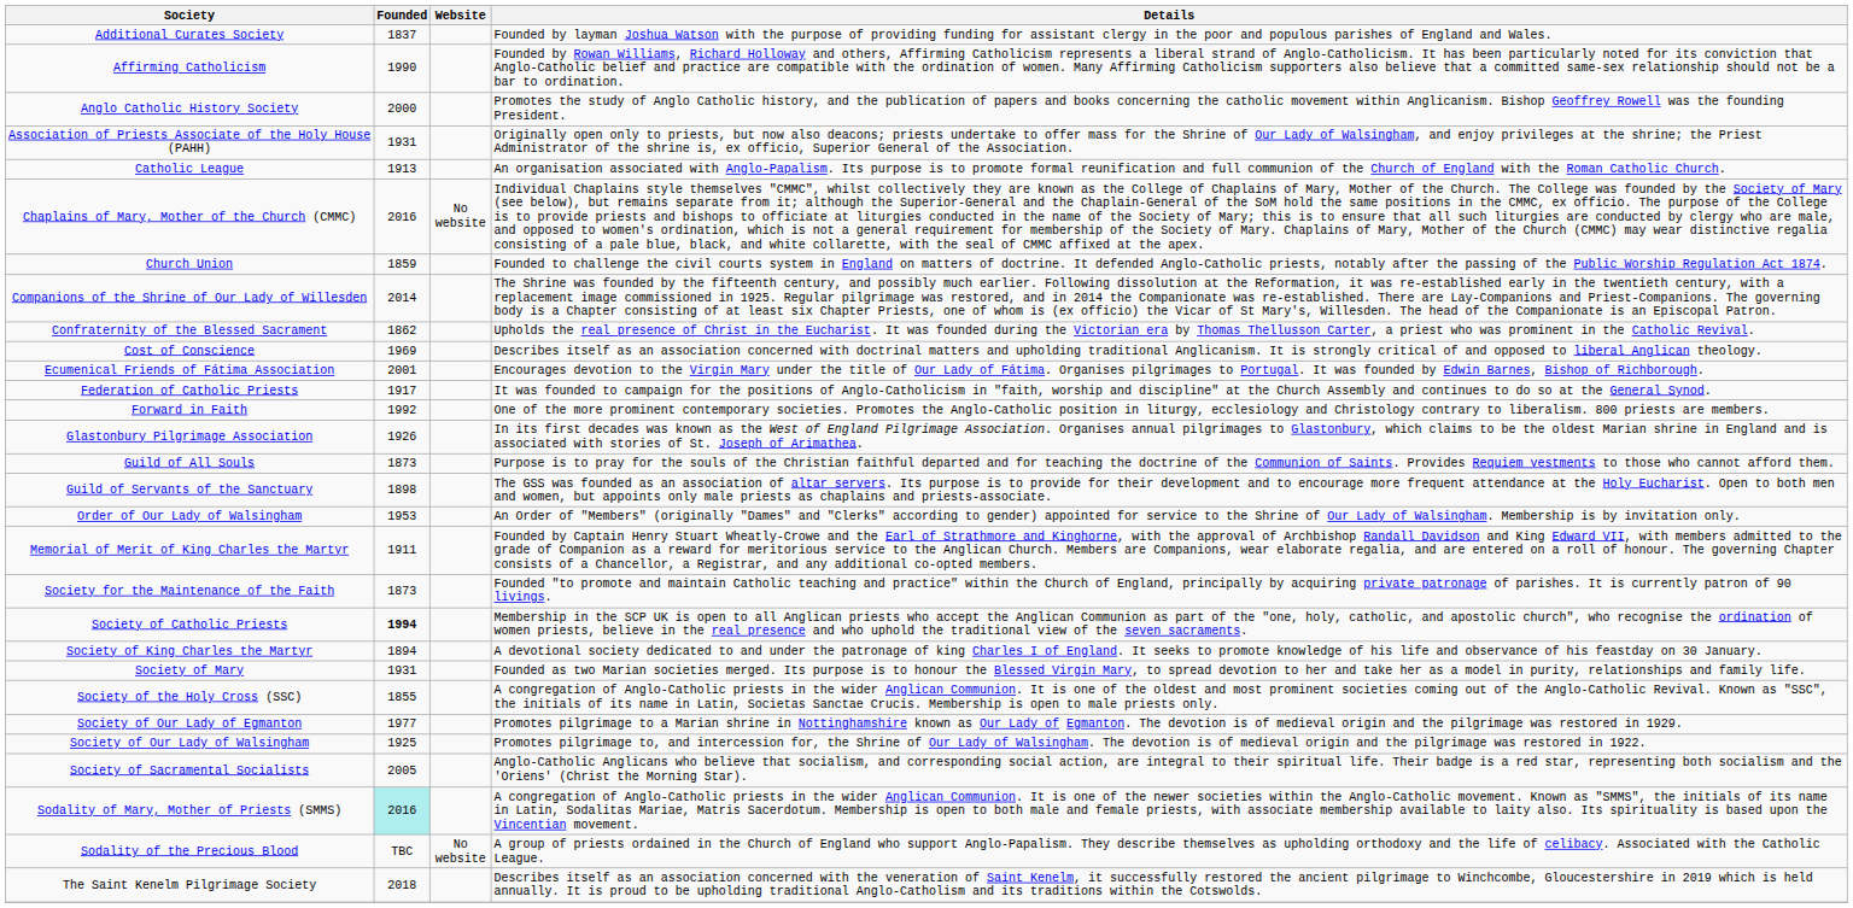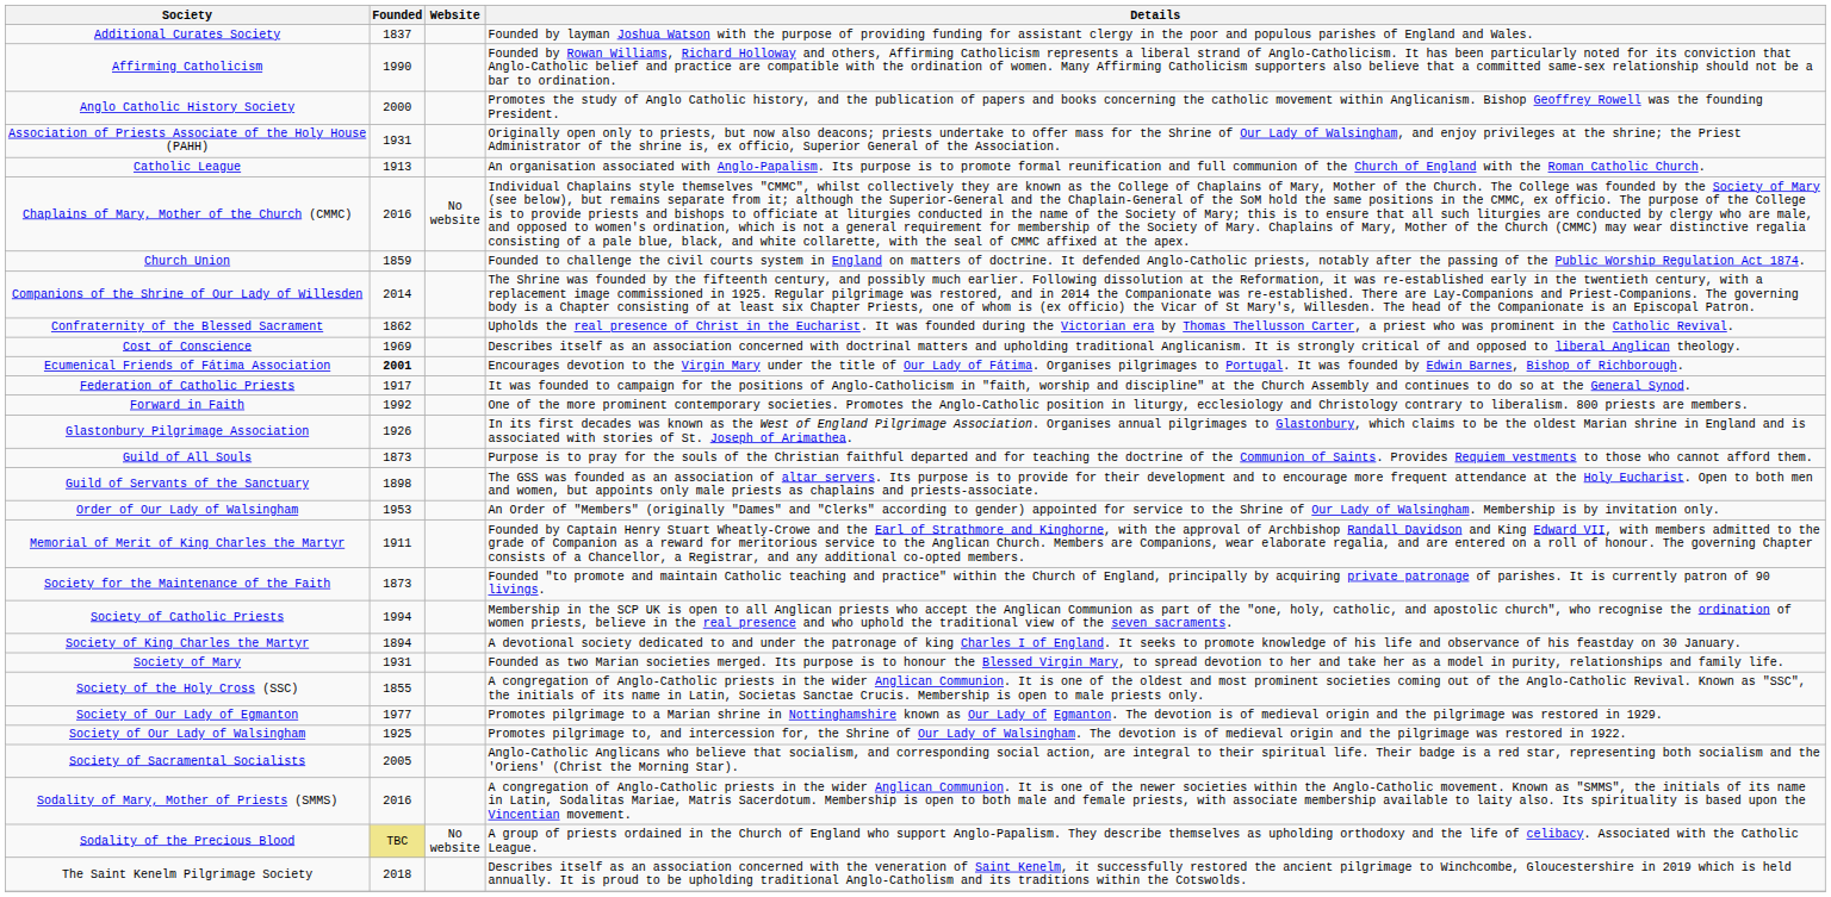Ecumenical Friends of Fátima Association | Founded: normal -> bold
Society of Catholic Priests | Founded: bold -> normal
Sodality of Mary, Mother of Priests (SMMS) | Founded: paleturquoise background -> no background
Sodality of the Precious Blood | Founded: no background -> khaki background
